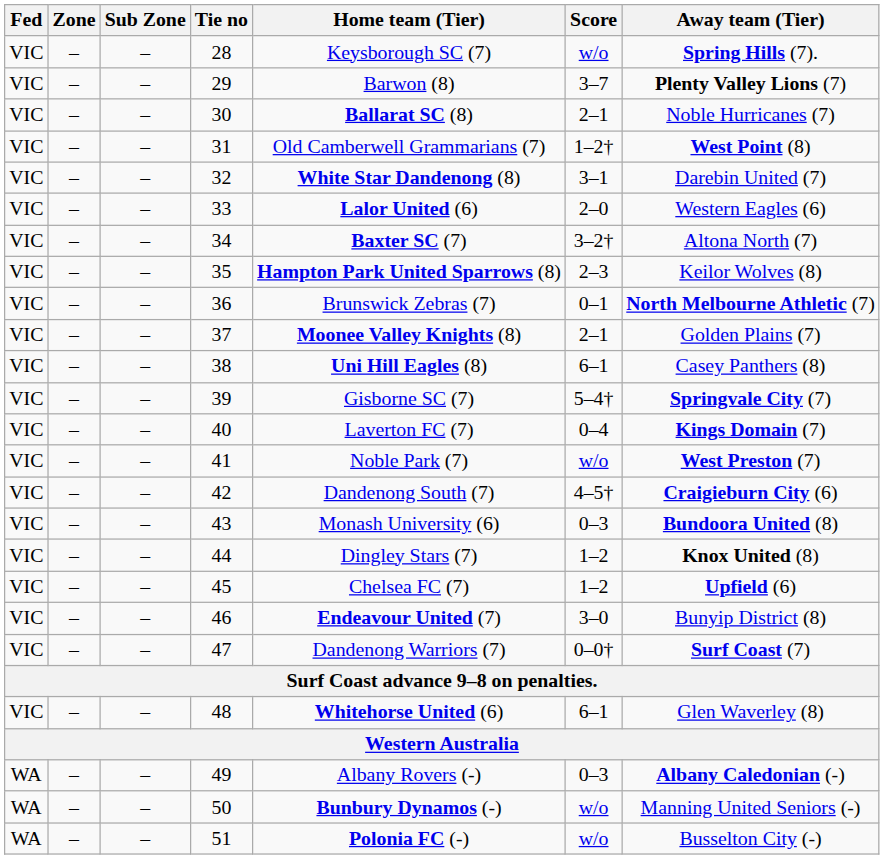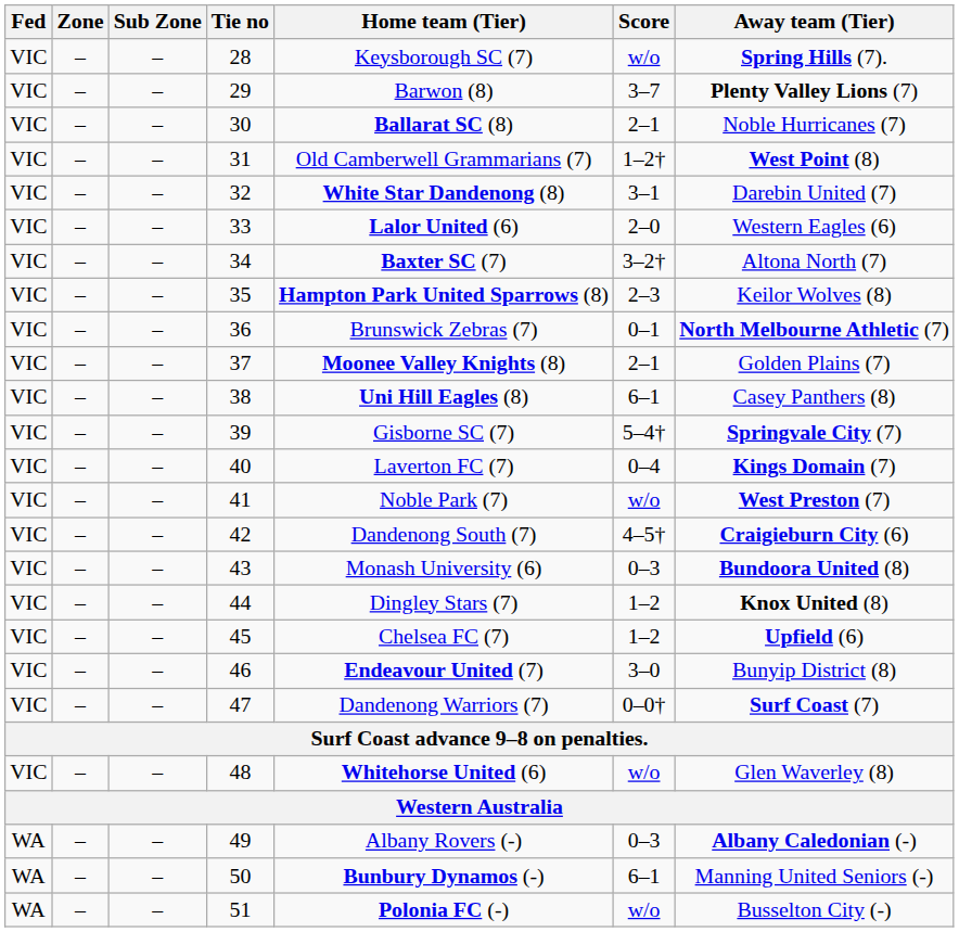48 | Score: 6–1 -> w/o
50 | Score: w/o -> 6–1
